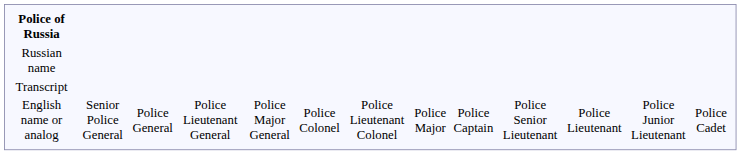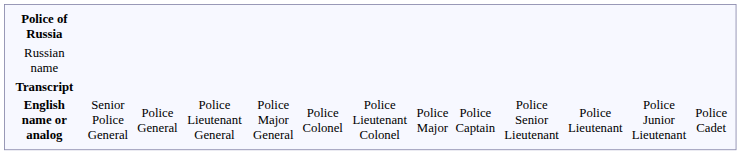Transcript | Police of Russia: normal -> bold
English name or analog | Police of Russia: normal -> bold
